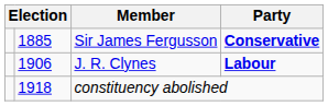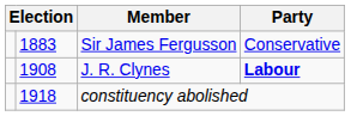Sir James Fergusson | column 2: 1885 -> 1883
Sir James Fergusson | Party: bold -> normal
J. R. Clynes | column 2: 1906 -> 1908
